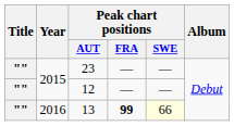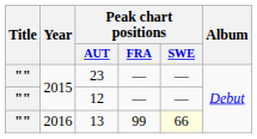13 | Peak chart positions / FRA: bold -> normal
